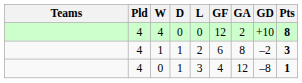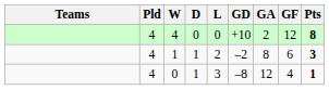columns swapped: GF <-> GD
